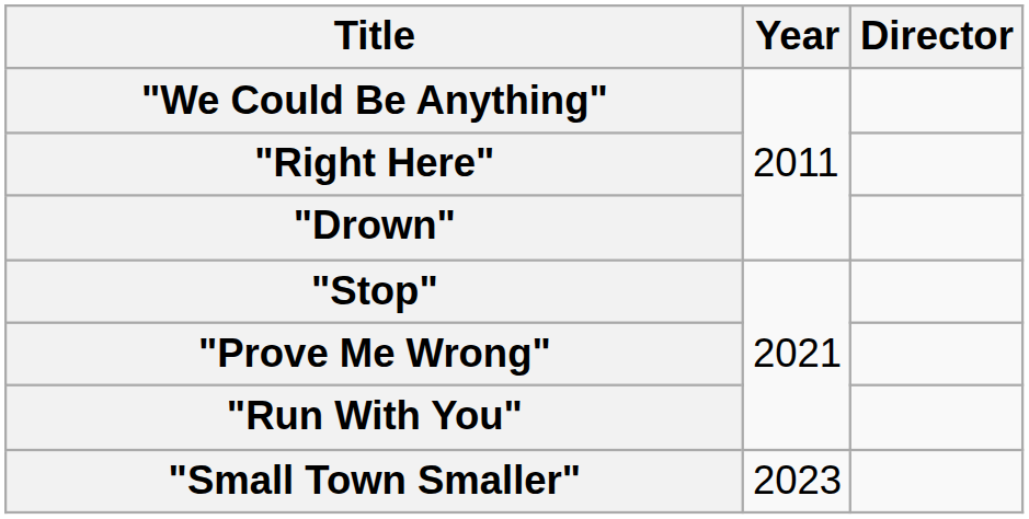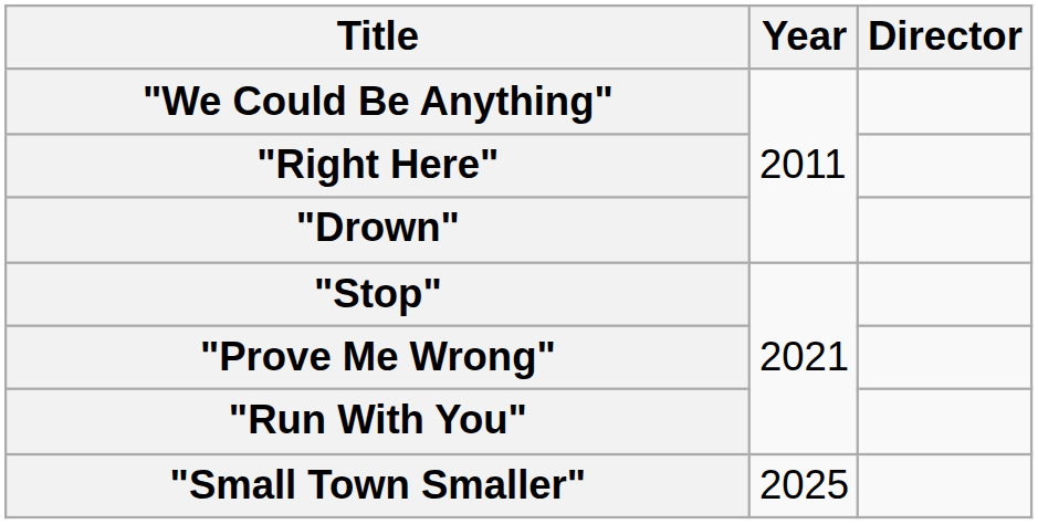"Small Town Smaller" | Year: 2023 -> 2025
